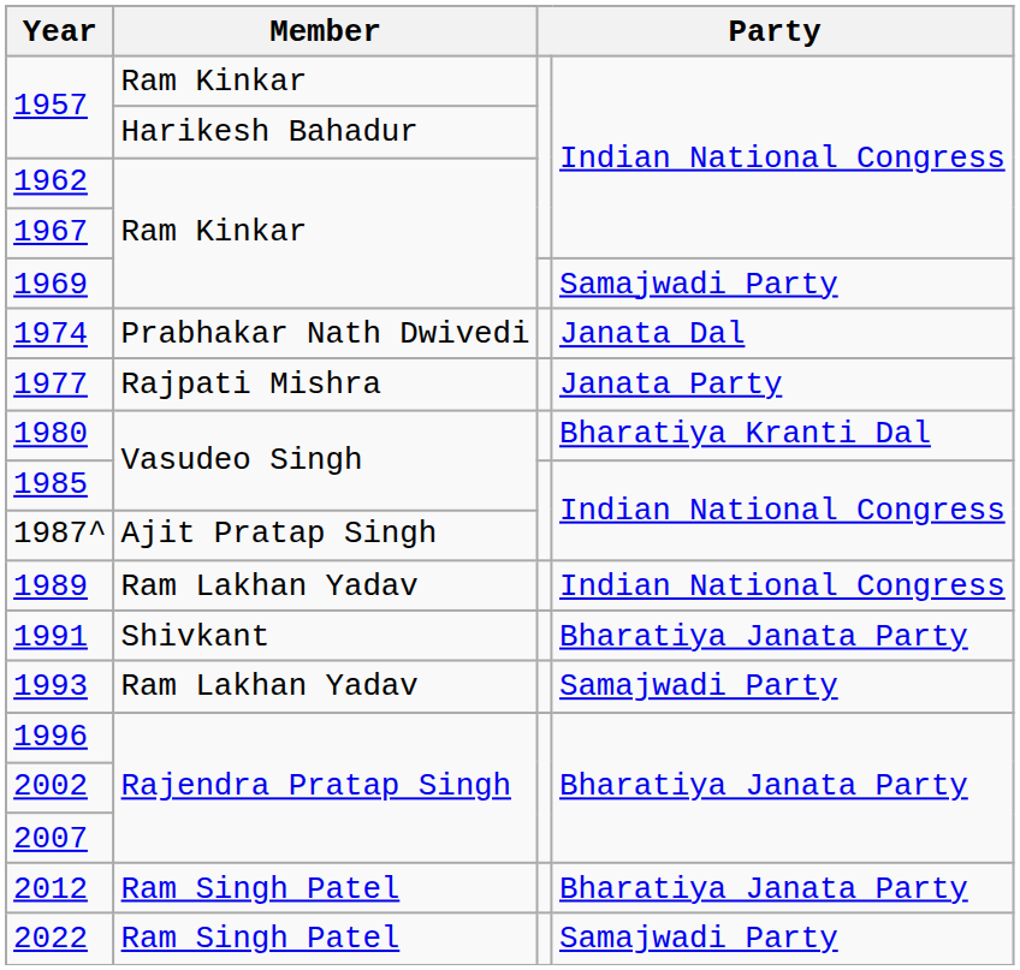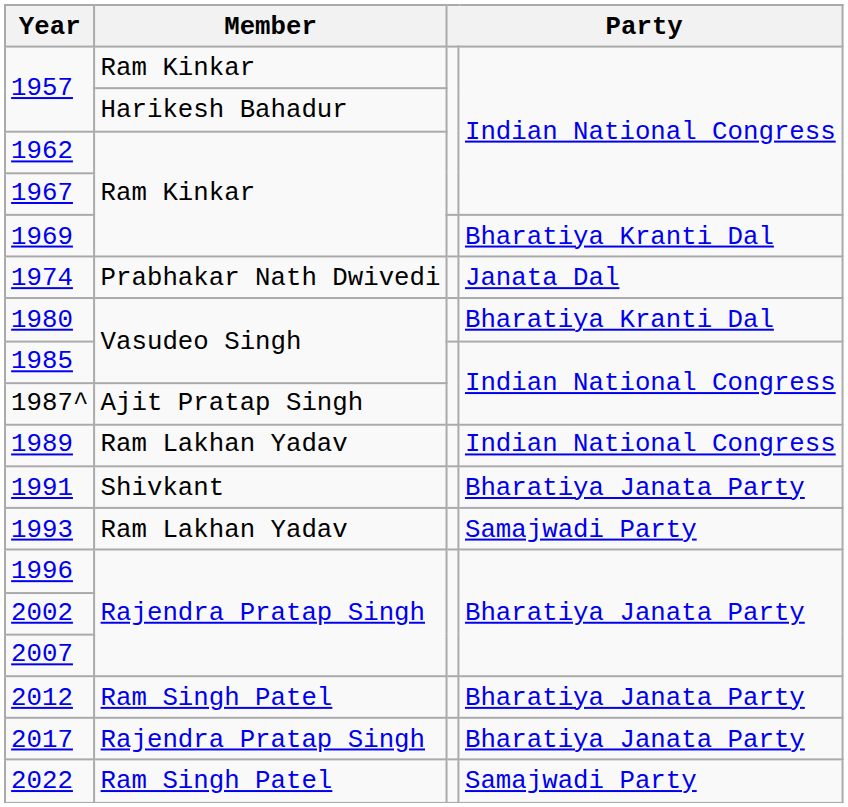1969 | column 4: Samajwadi Party -> Bharatiya Kranti Dal
- row: 1977 | Rajpati Mishra | Janata Party
+ row: 2017 | Rajendra Pratap Singh | Bharatiya Janata Party
